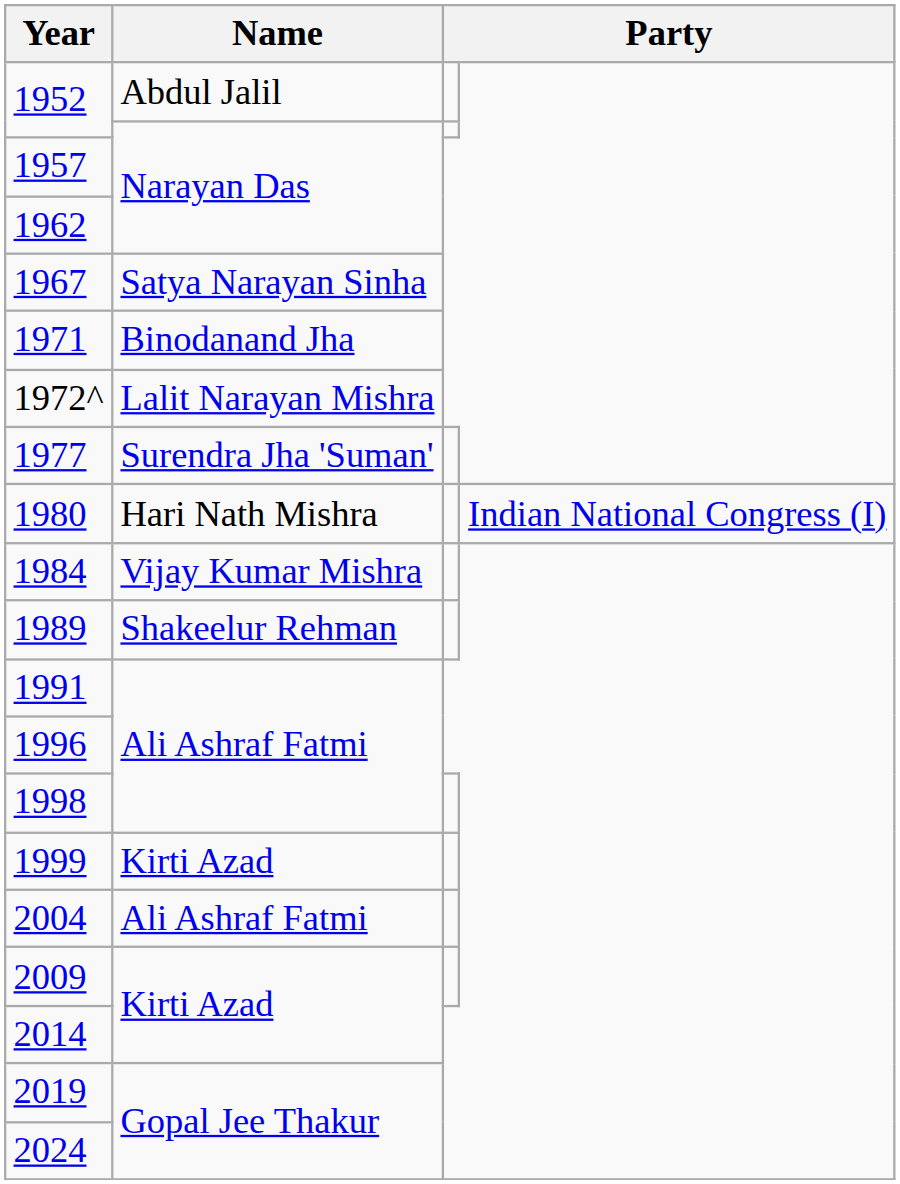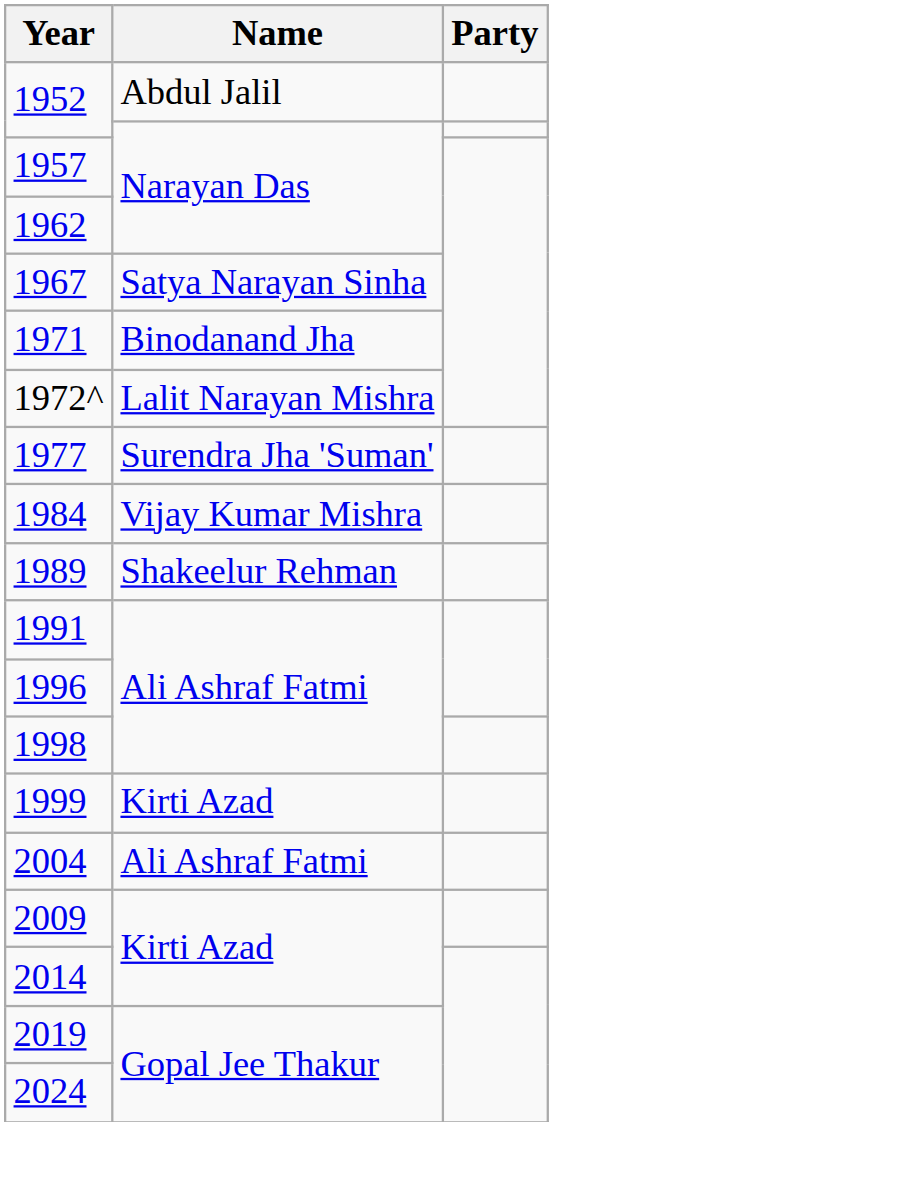- row: 1980 | Hari Nath Mishra | Indian National Congress (I)
